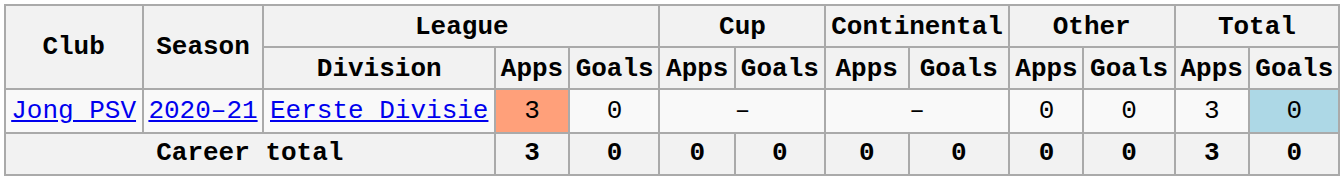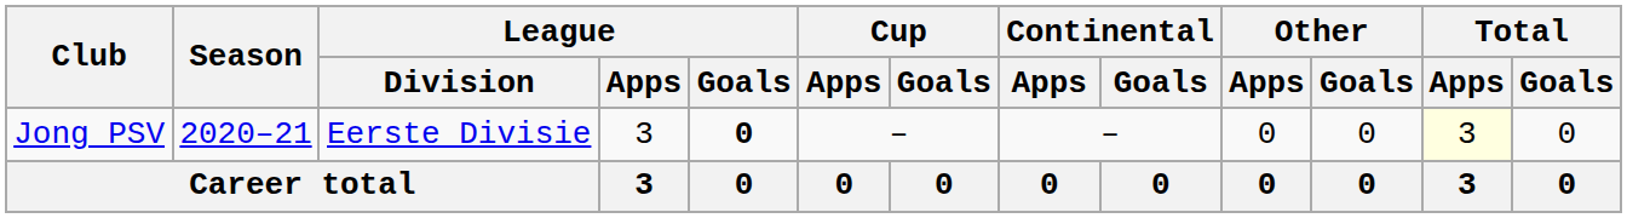Jong PSV | League / Apps: lightsalmon background -> no background
Jong PSV | League / Goals: normal -> bold
Jong PSV | Total / Apps: no background -> lightyellow background
Jong PSV | Total / Goals: lightblue background -> no background
